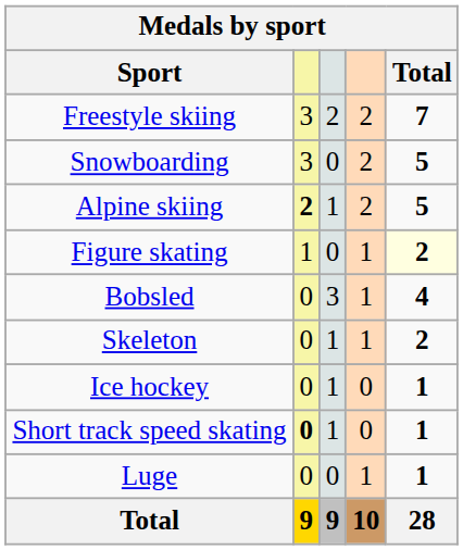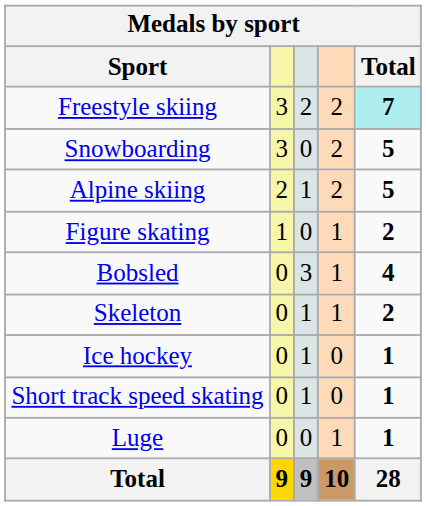Freestyle skiing | Total: no background -> paleturquoise background
Alpine skiing | column 2: bold -> normal
Figure skating | Total: lightyellow background -> no background
Short track speed skating | column 2: bold -> normal
